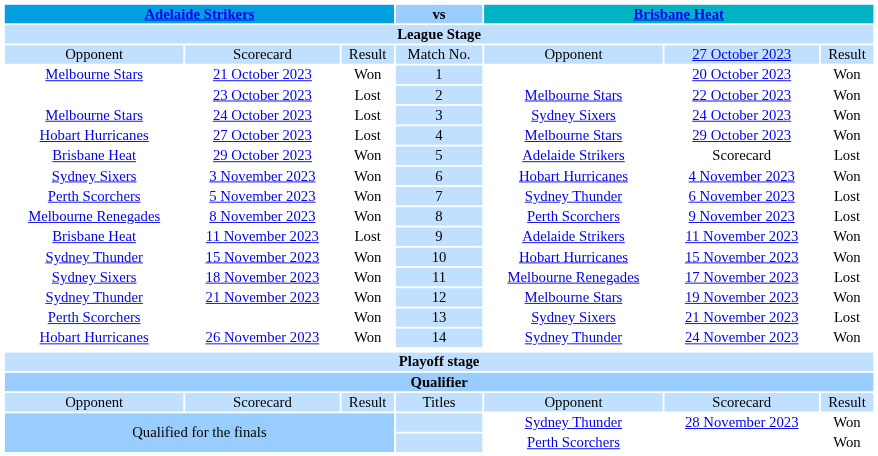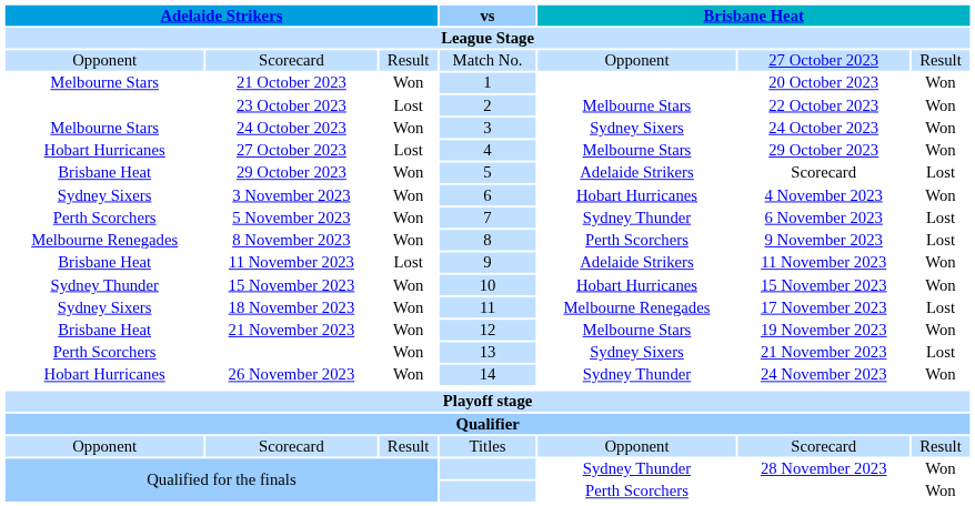3 | column 3: Lost -> Won
12 | column 1: Sydney Thunder -> Brisbane Heat
